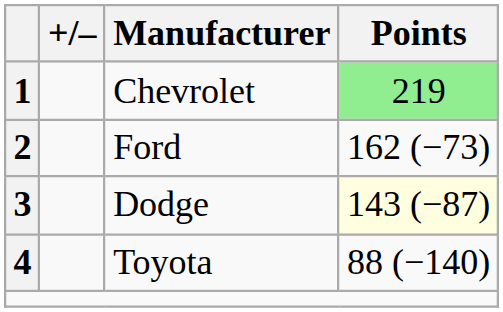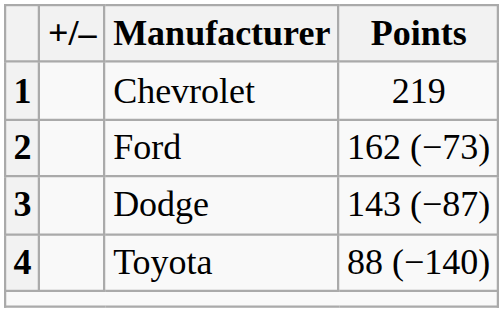Chevrolet | Points: lightgreen background -> no background
Dodge | Points: lightyellow background -> no background
